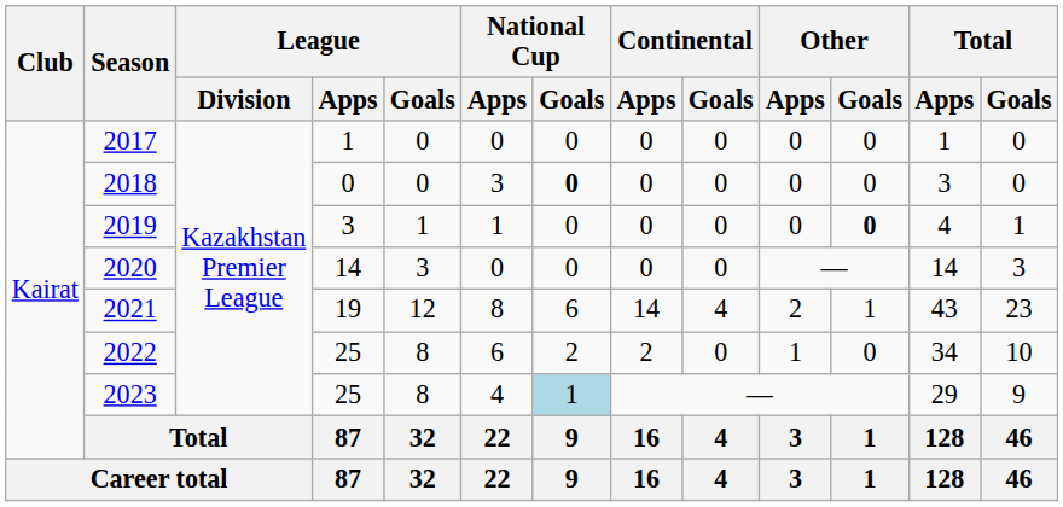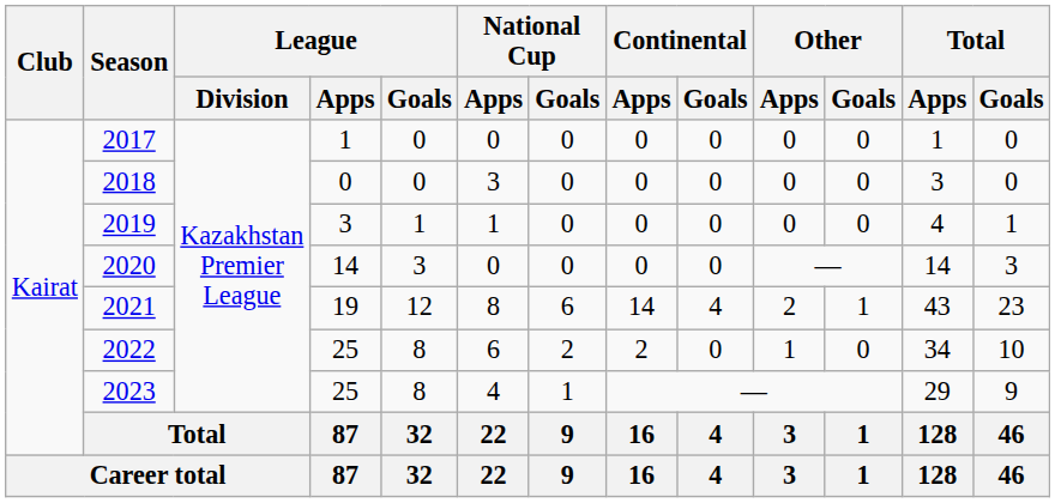2018 | National Cup / Goals: bold -> normal
2019 | Other / Goals: bold -> normal
2023 | National Cup / Goals: lightblue background -> no background
